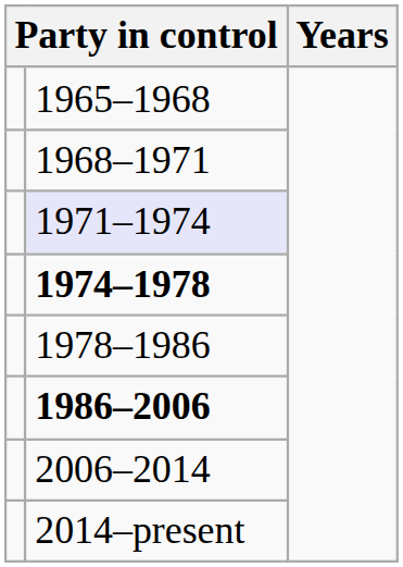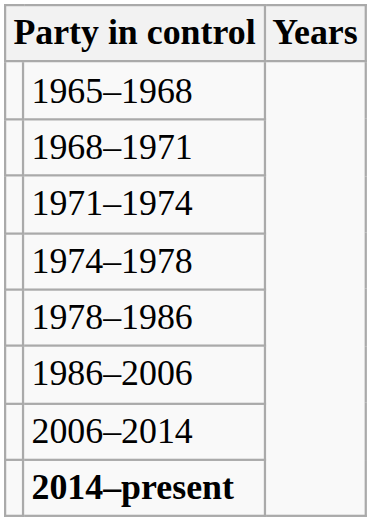1971–1974 | column 2: lavender background -> no background
1974–1978 | column 2: bold -> normal
1986–2006 | column 2: bold -> normal
2014–present | column 2: normal -> bold
